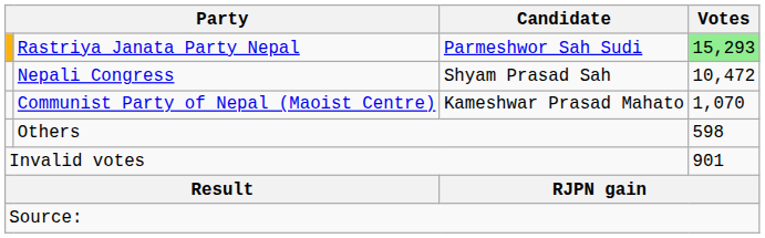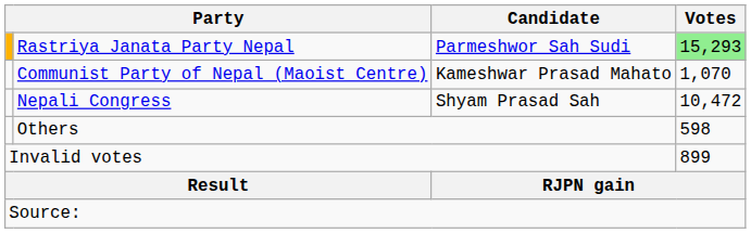rows swapped: Nepali Congress <-> Communist Party of Nepal (Maoist Centre)
Invalid votes | Votes: 901 -> 899
